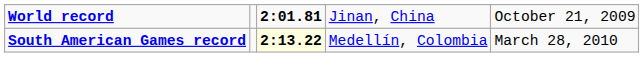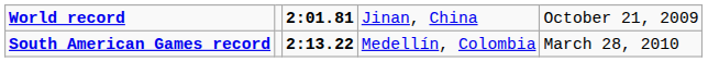South American Games record | column 3: lightyellow background -> no background
